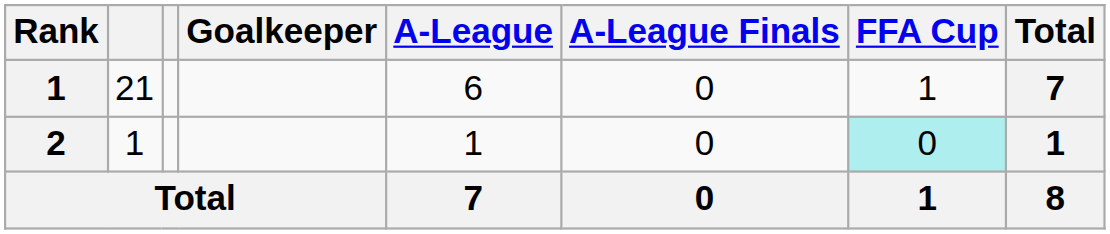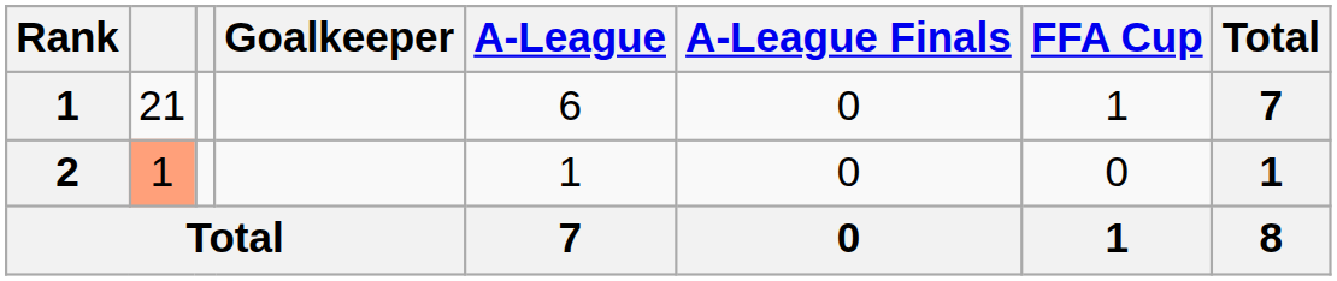2 | column 2: no background -> lightsalmon background
2 | FFA Cup: paleturquoise background -> no background
